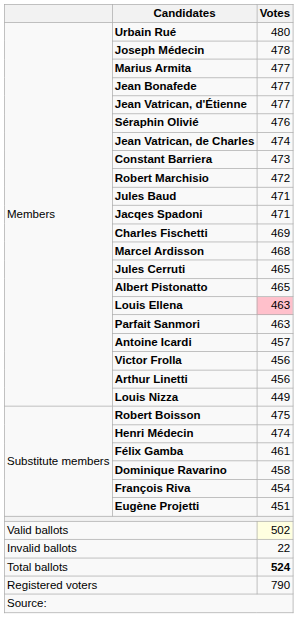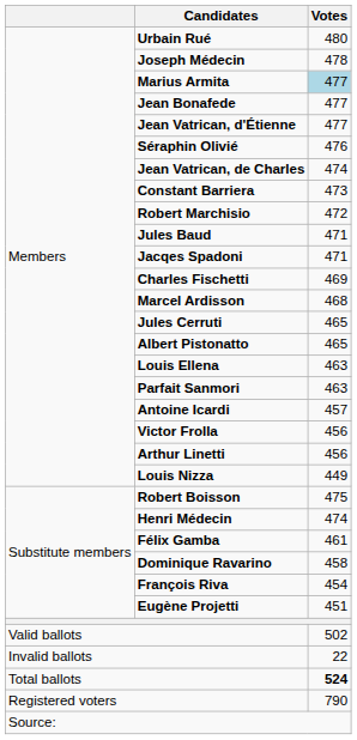Marius Armita | Votes: no background -> lightblue background
Louis Ellena | Votes: pink background -> no background
Valid ballots | Votes: lightyellow background -> no background
